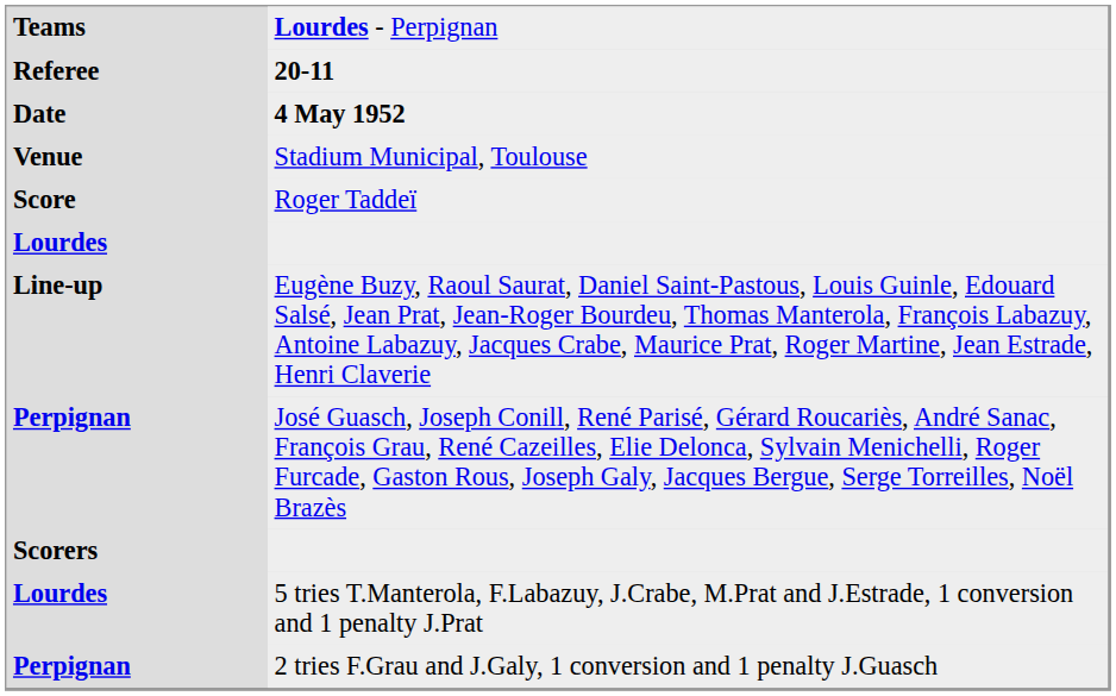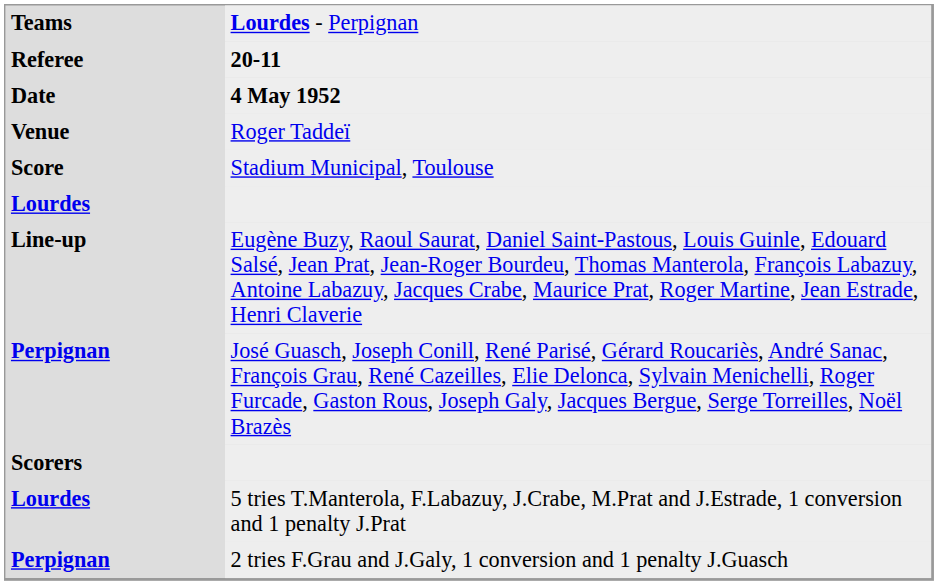row 4 | column 2: Stadium Municipal, Toulouse -> Roger Taddeï
row 5 | column 2: Roger Taddeï -> Stadium Municipal, Toulouse
